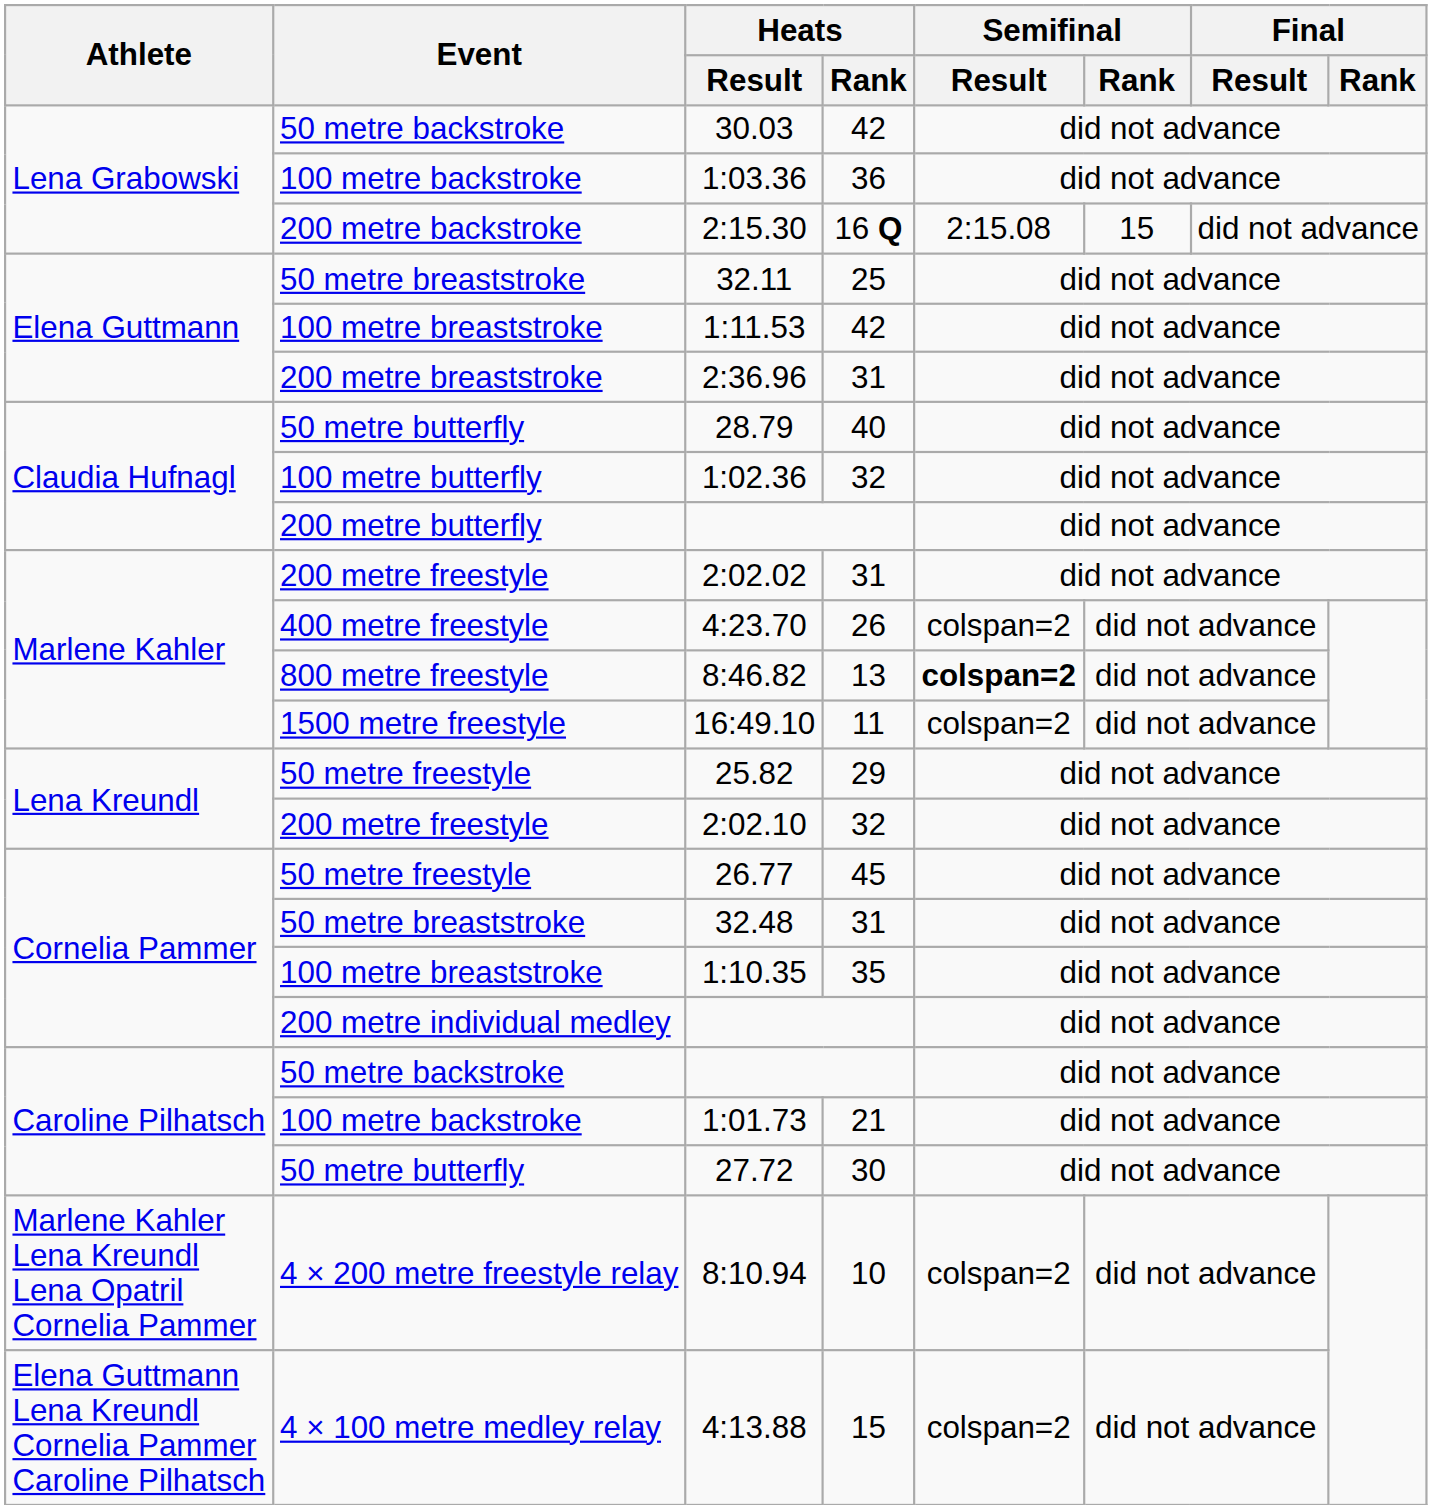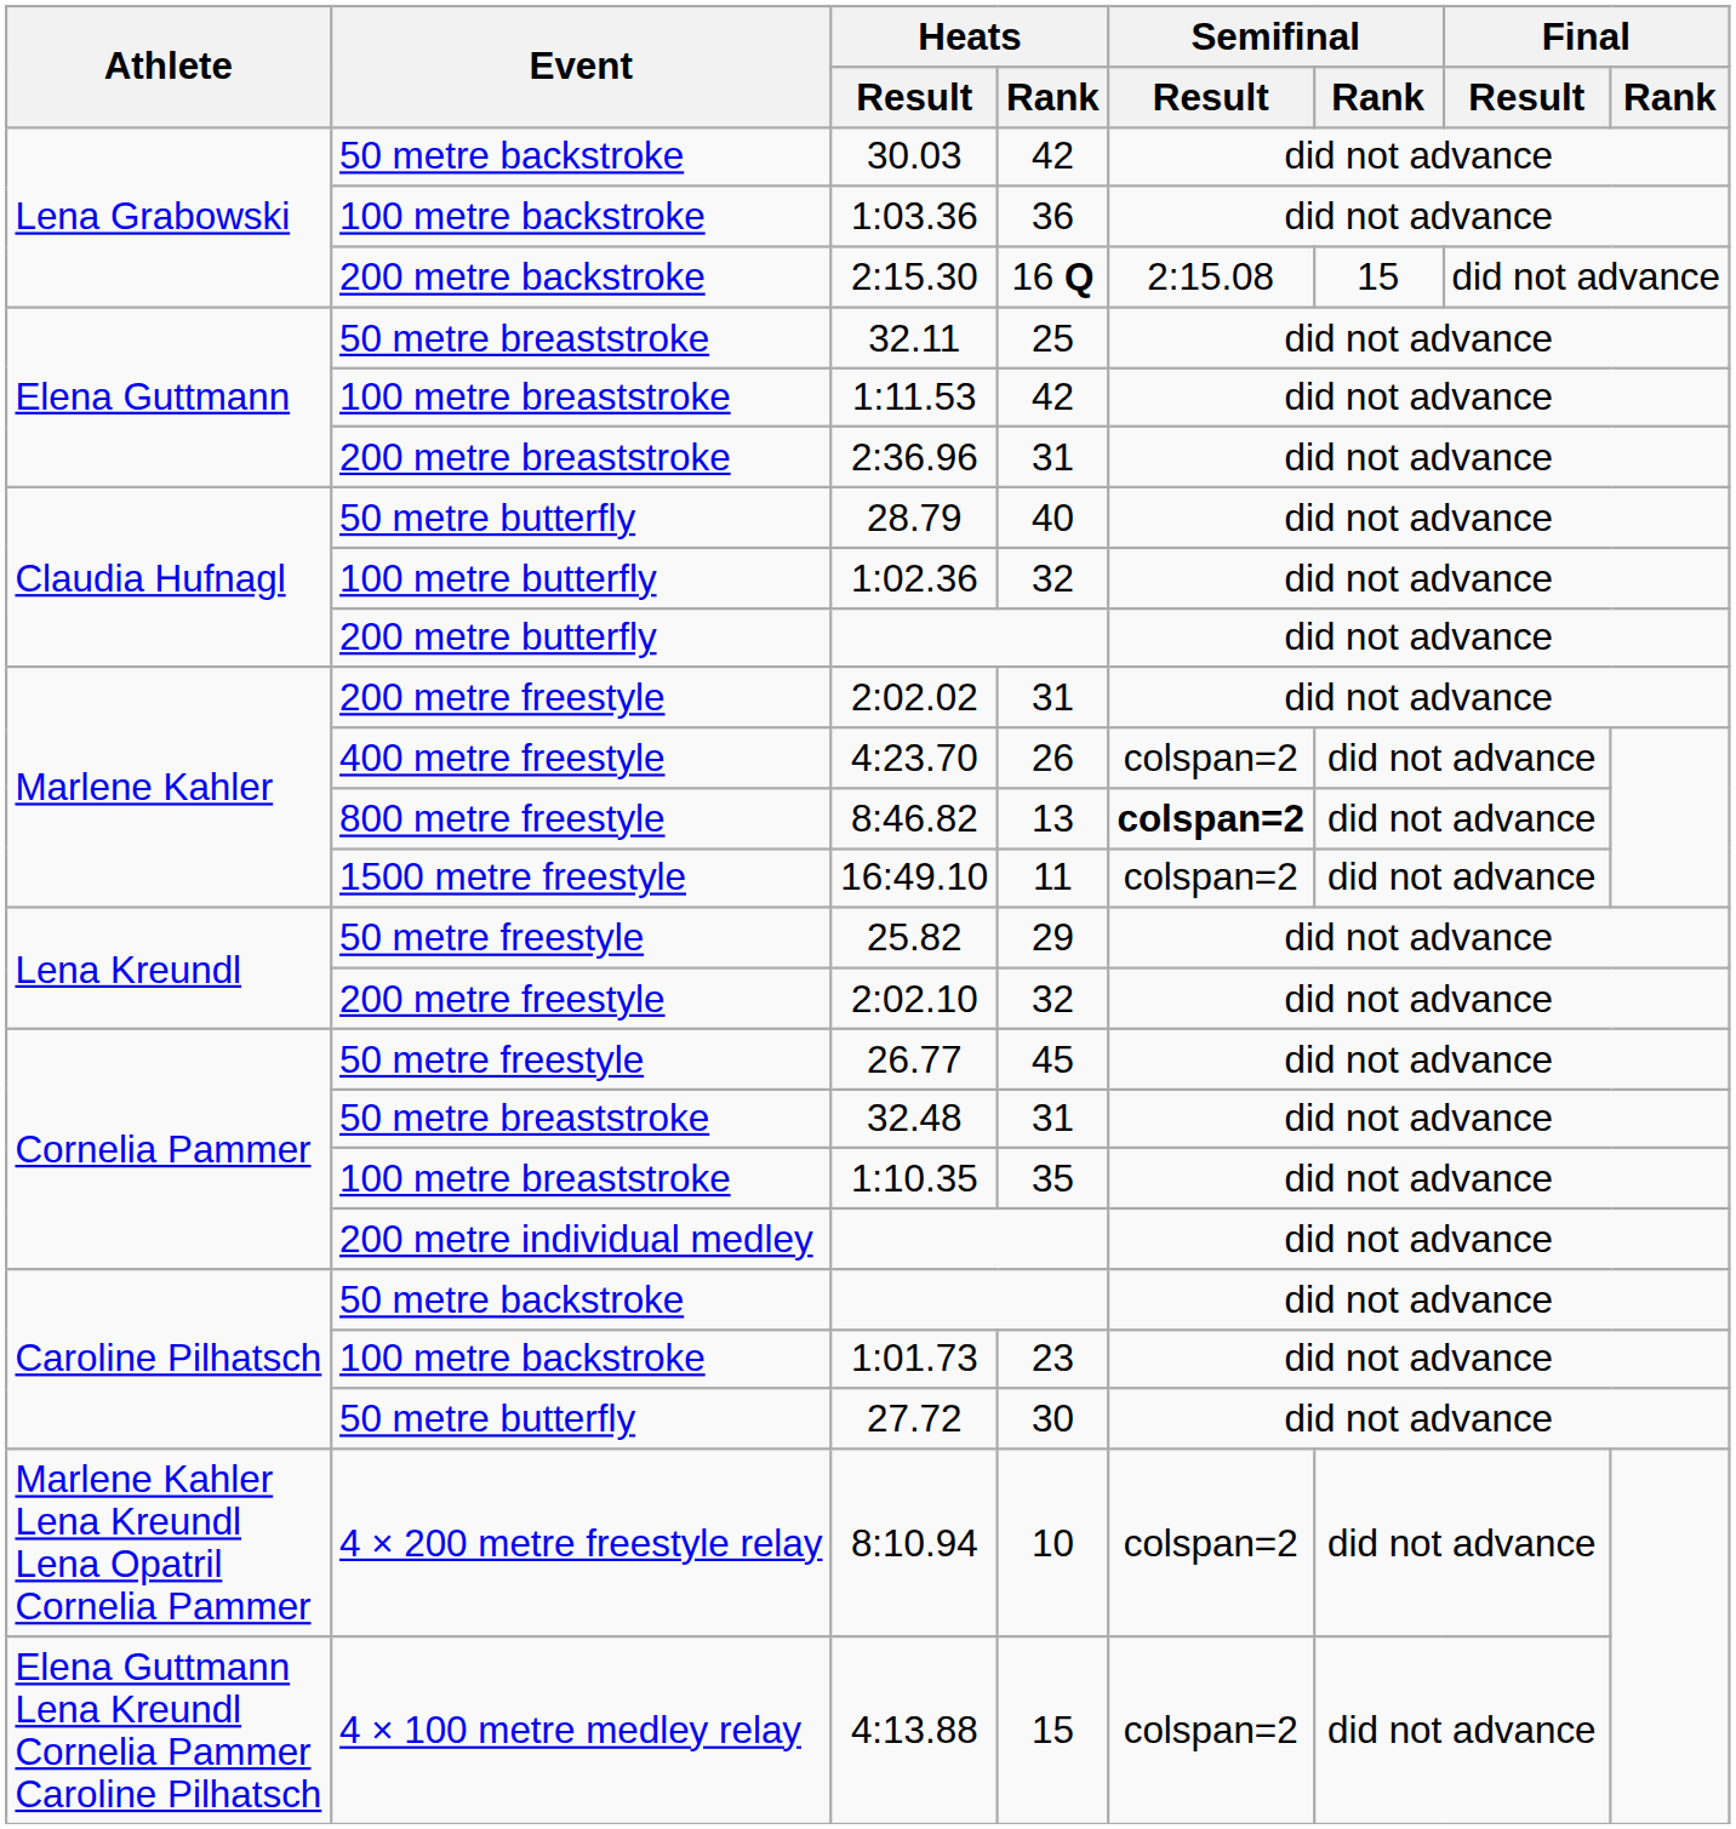1:01.73 | Heats / Rank: 21 -> 23
